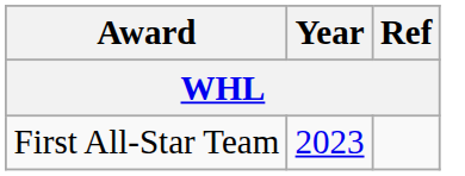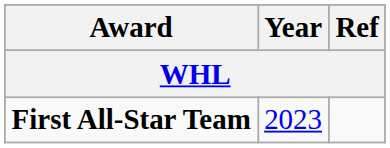row 3 | Award: normal -> bold
